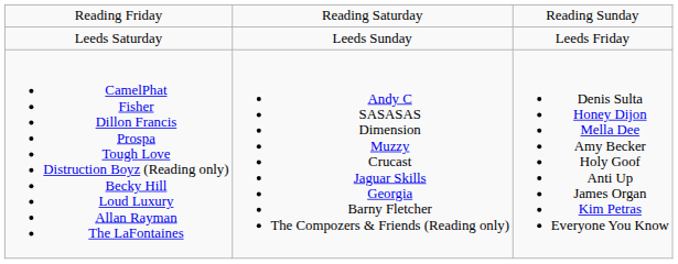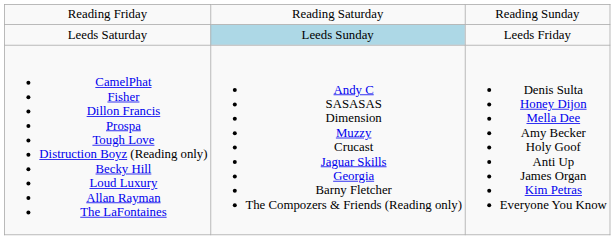Leeds Saturday | column 2: no background -> lightblue background
